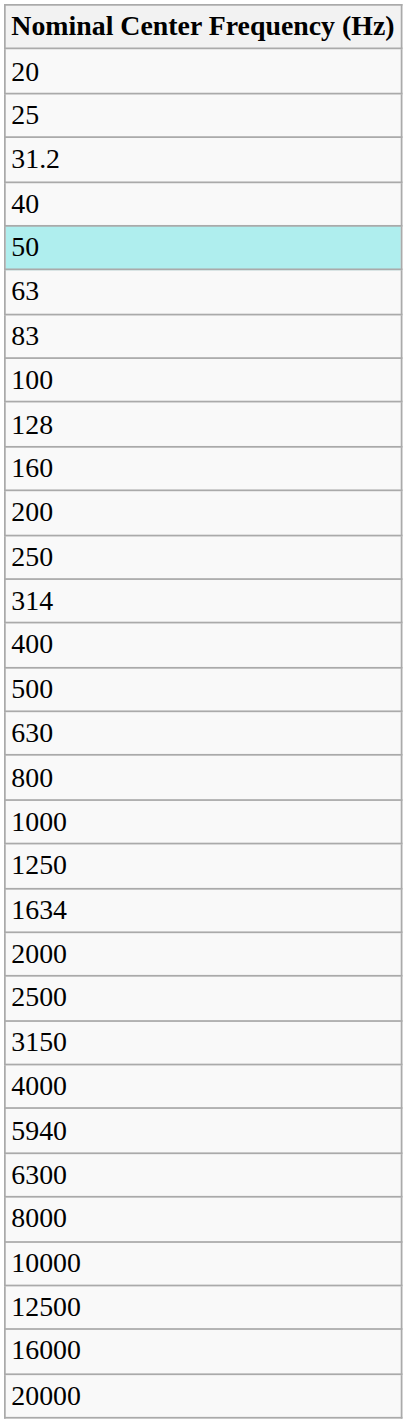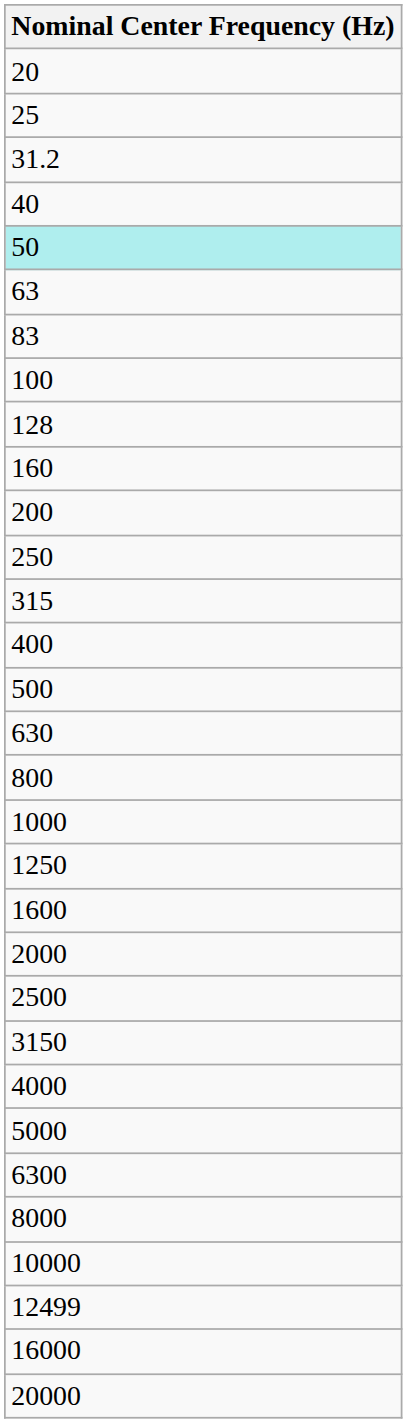row 14 | column 1: 314 -> 315
row 21 | column 1: 1634 -> 1600
row 26 | column 1: 5940 -> 5000
row 30 | column 1: 12500 -> 12499
